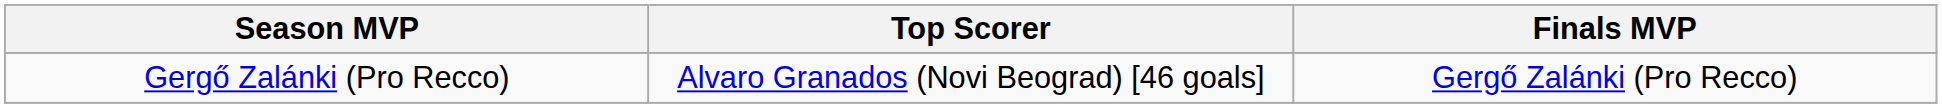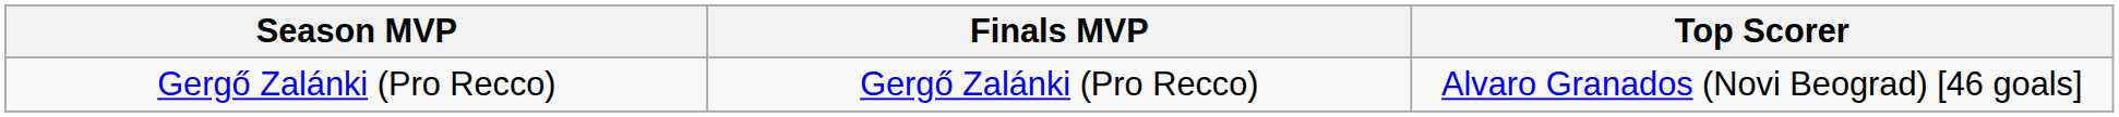columns swapped: Top Scorer <-> Finals MVP
